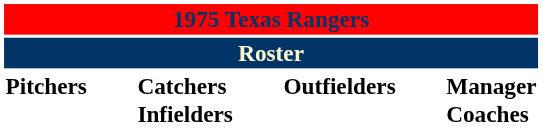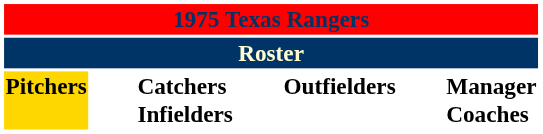Pitchers | column 1: no background -> gold background
